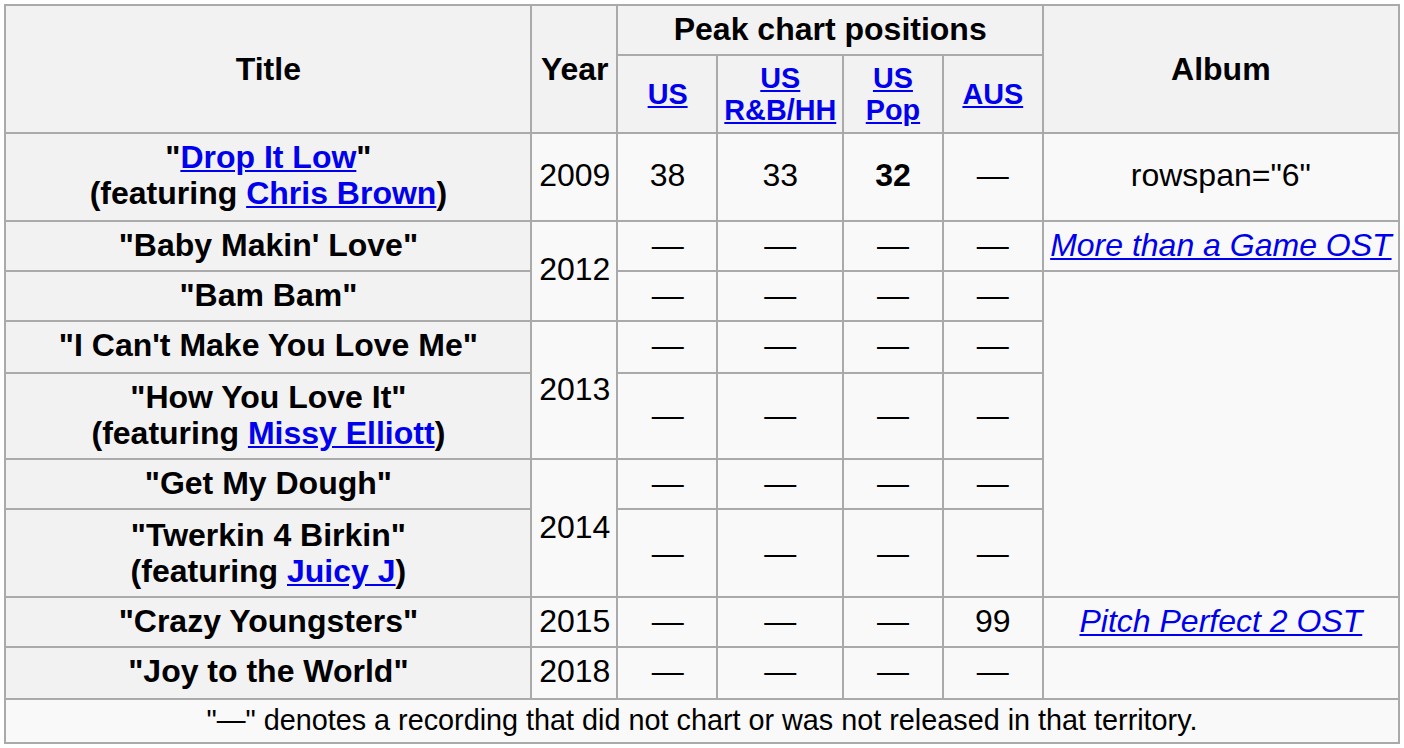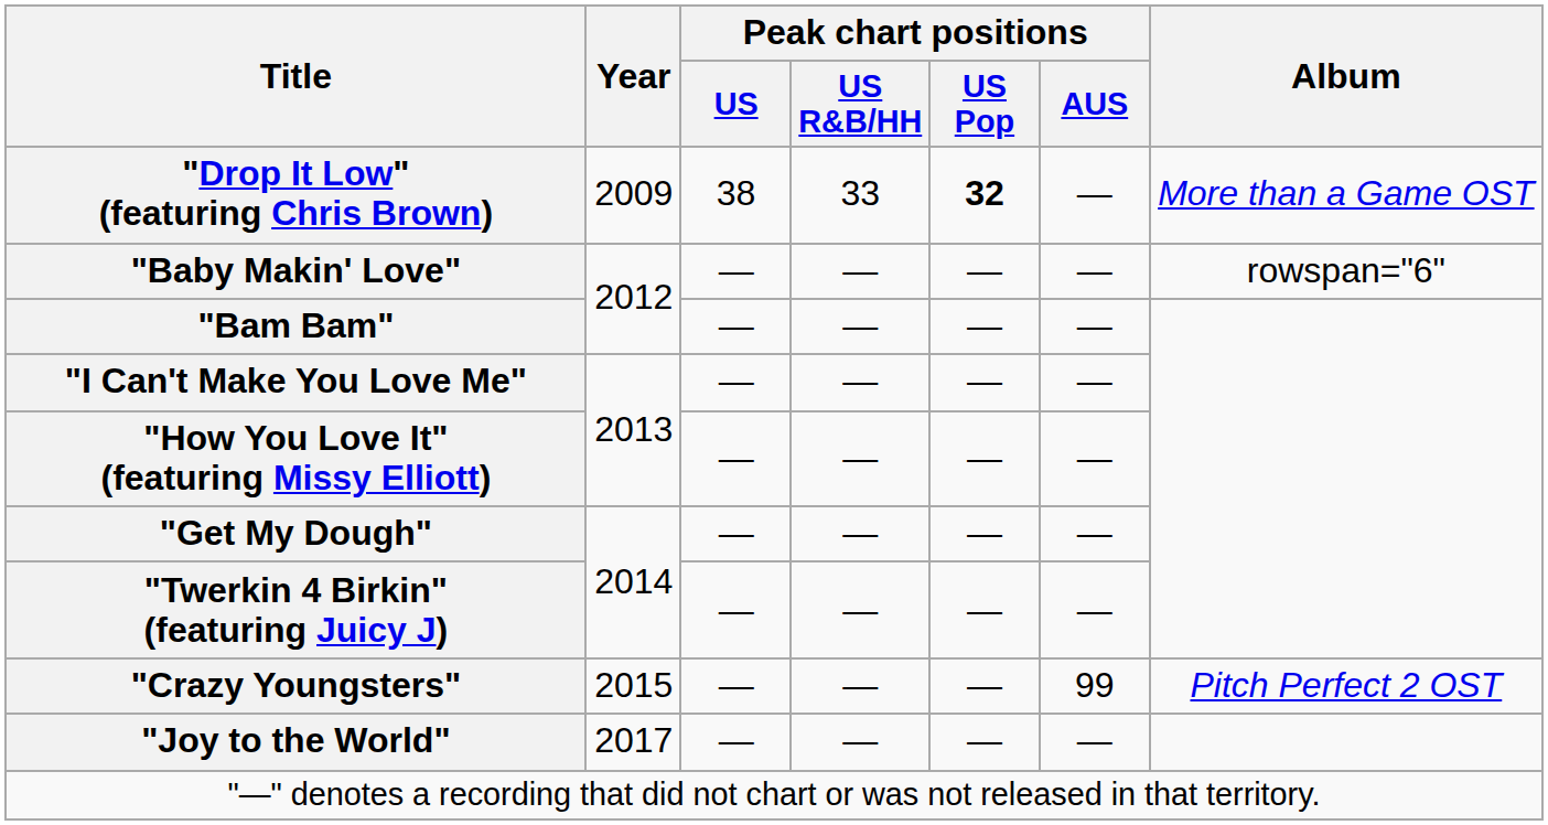"Drop It Low" (featuring Chris Brown) | Album: rowspan="6" -> More than a Game OST
"Baby Makin' Love" | Album: More than a Game OST -> rowspan="6"
"Joy to the World" | Year: 2018 -> 2017
